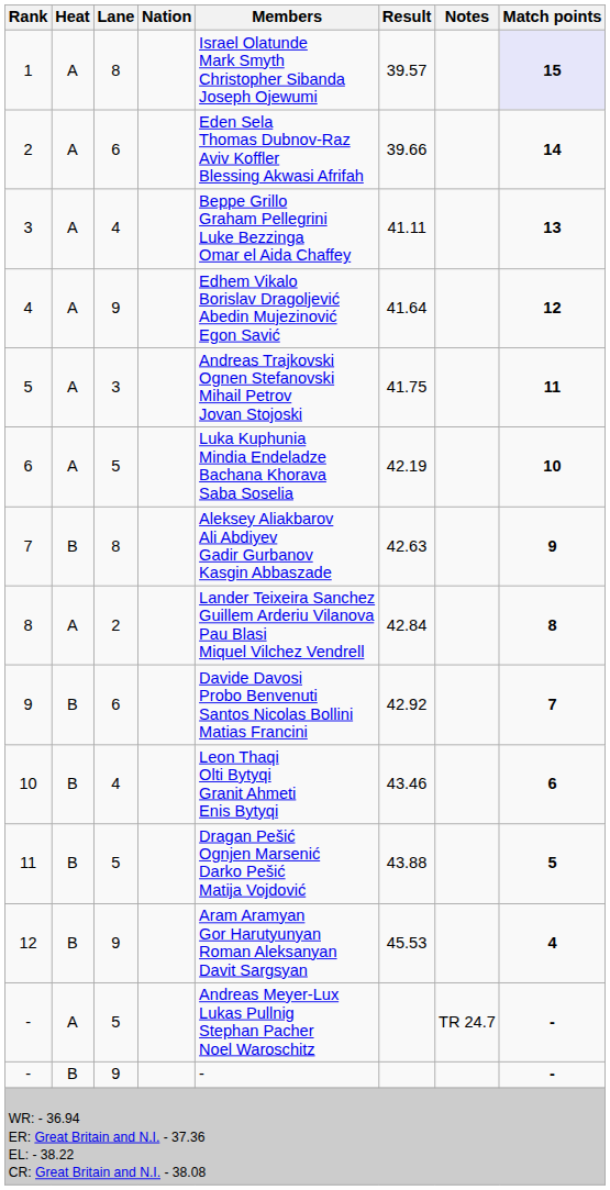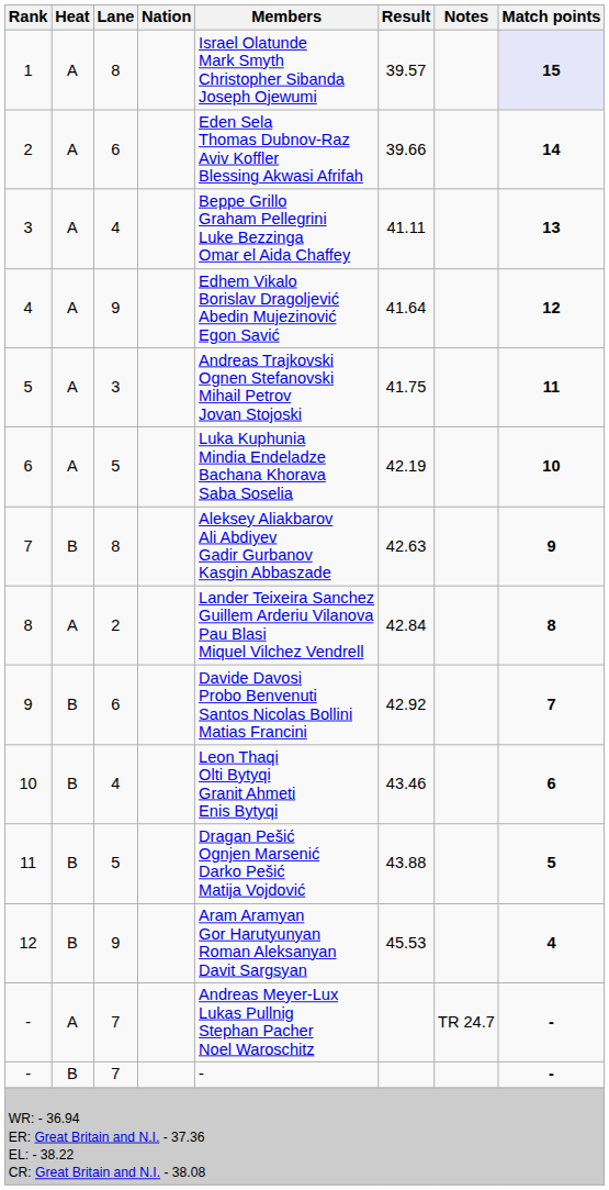- / A | Lane: 5 -> 7
- / B | Lane: 9 -> 7
